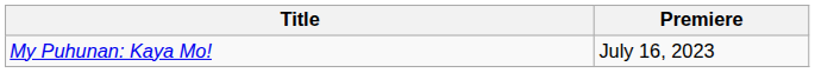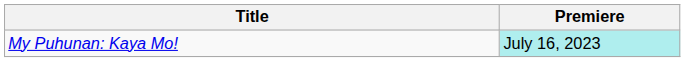My Puhunan: Kaya Mo! | Premiere: no background -> paleturquoise background
